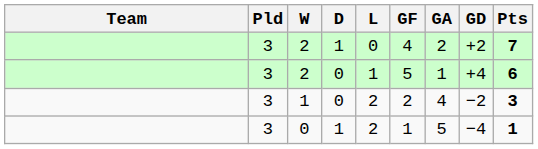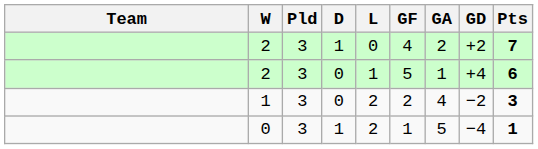columns swapped: Pld <-> W
